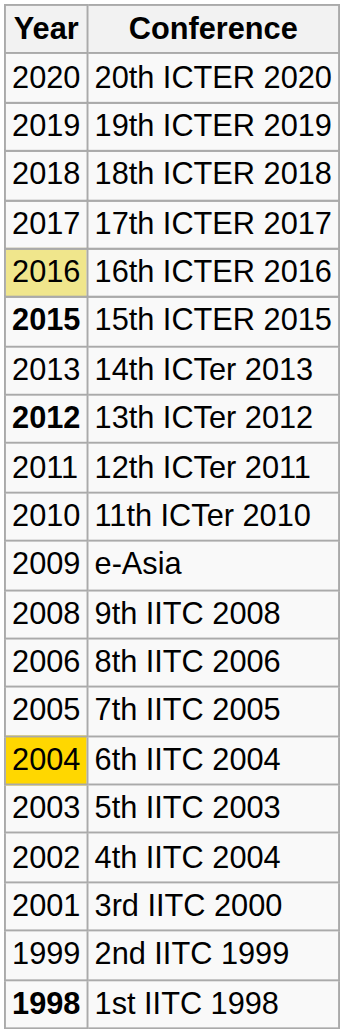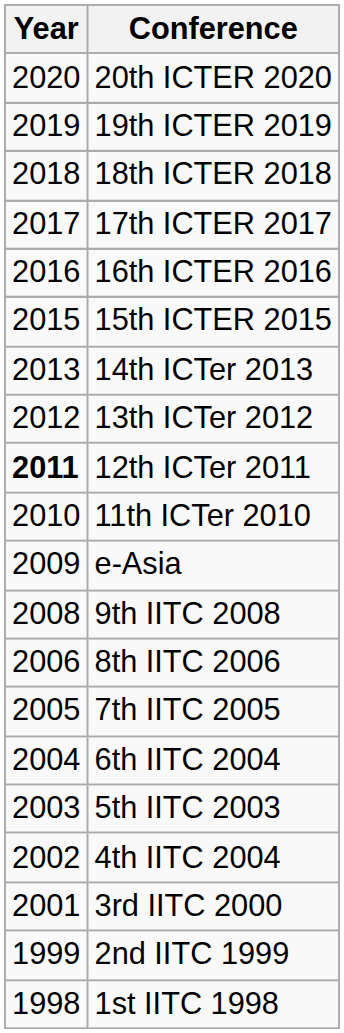16th ICTER 2016 | Year: khaki background -> no background
15th ICTER 2015 | Year: bold -> normal
13th ICTer 2012 | Year: bold -> normal
12th ICTer 2011 | Year: normal -> bold
6th IITC 2004 | Year: gold background -> no background
1st IITC 1998 | Year: bold -> normal
